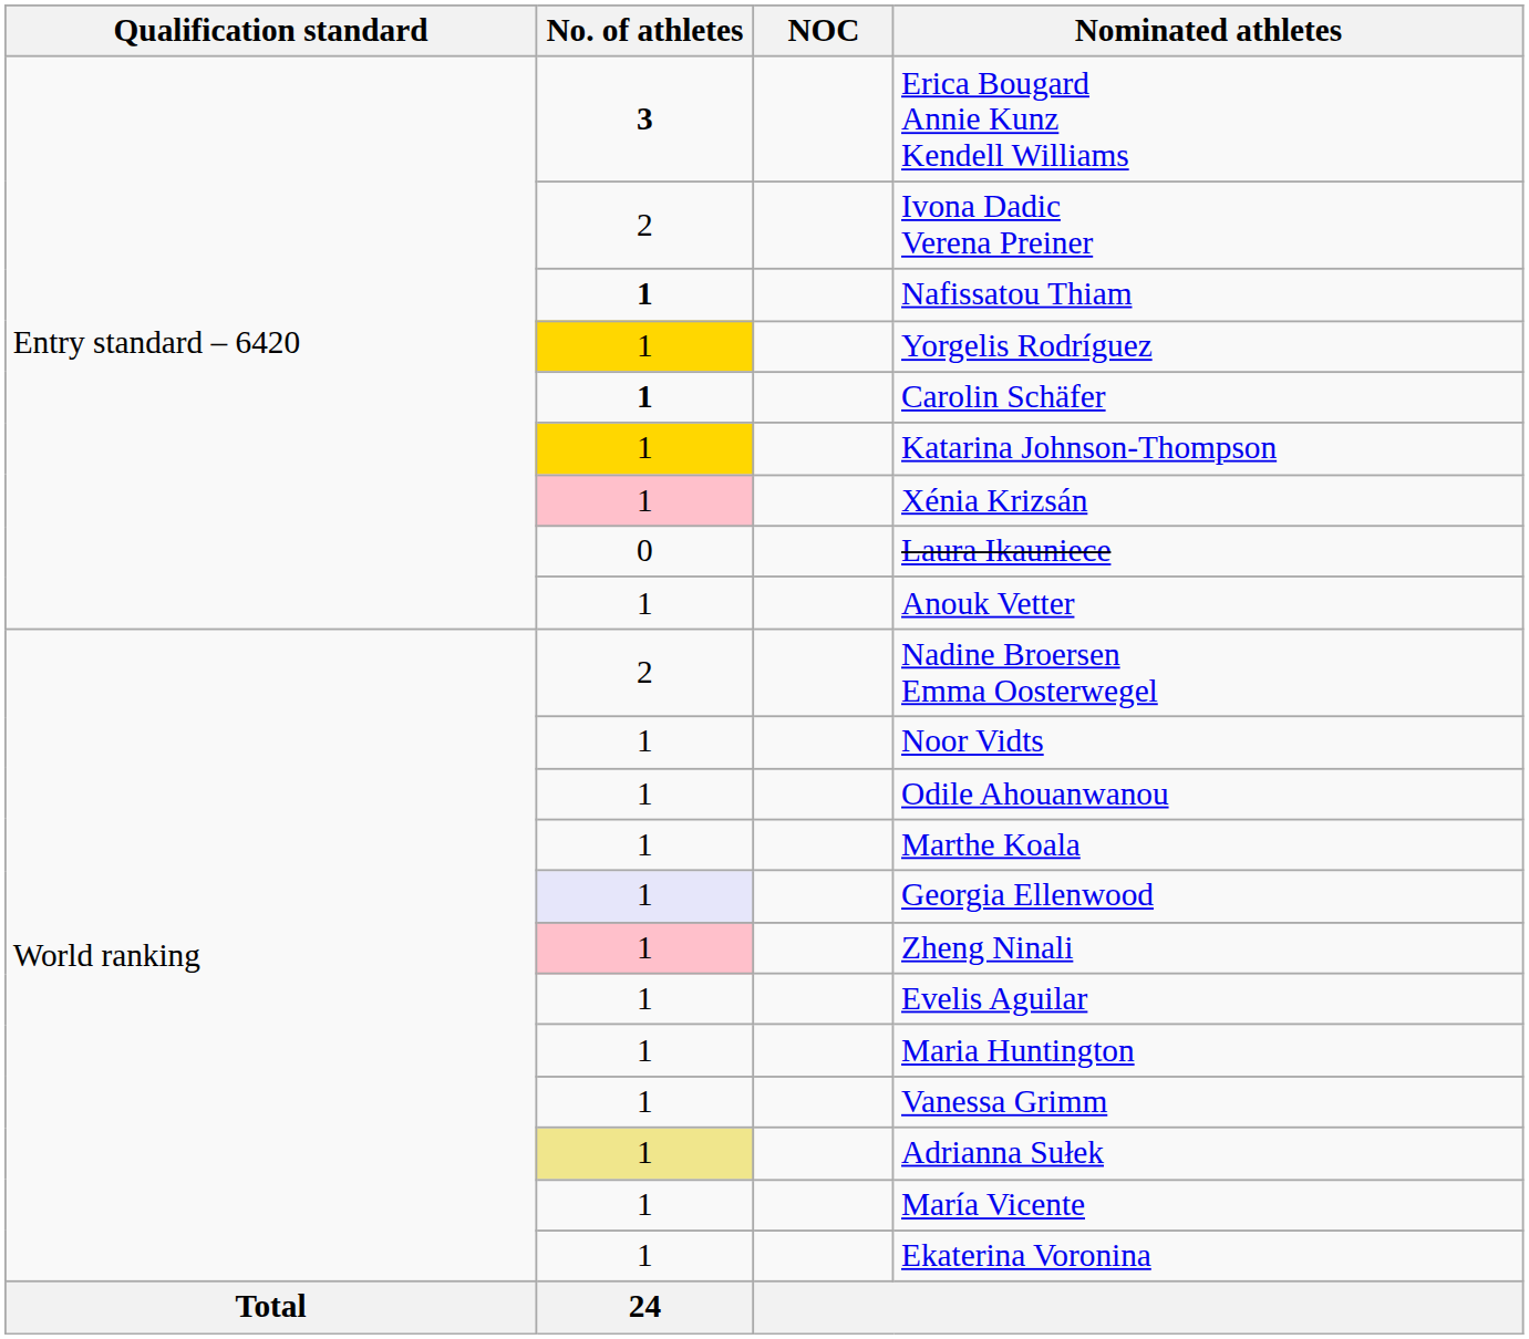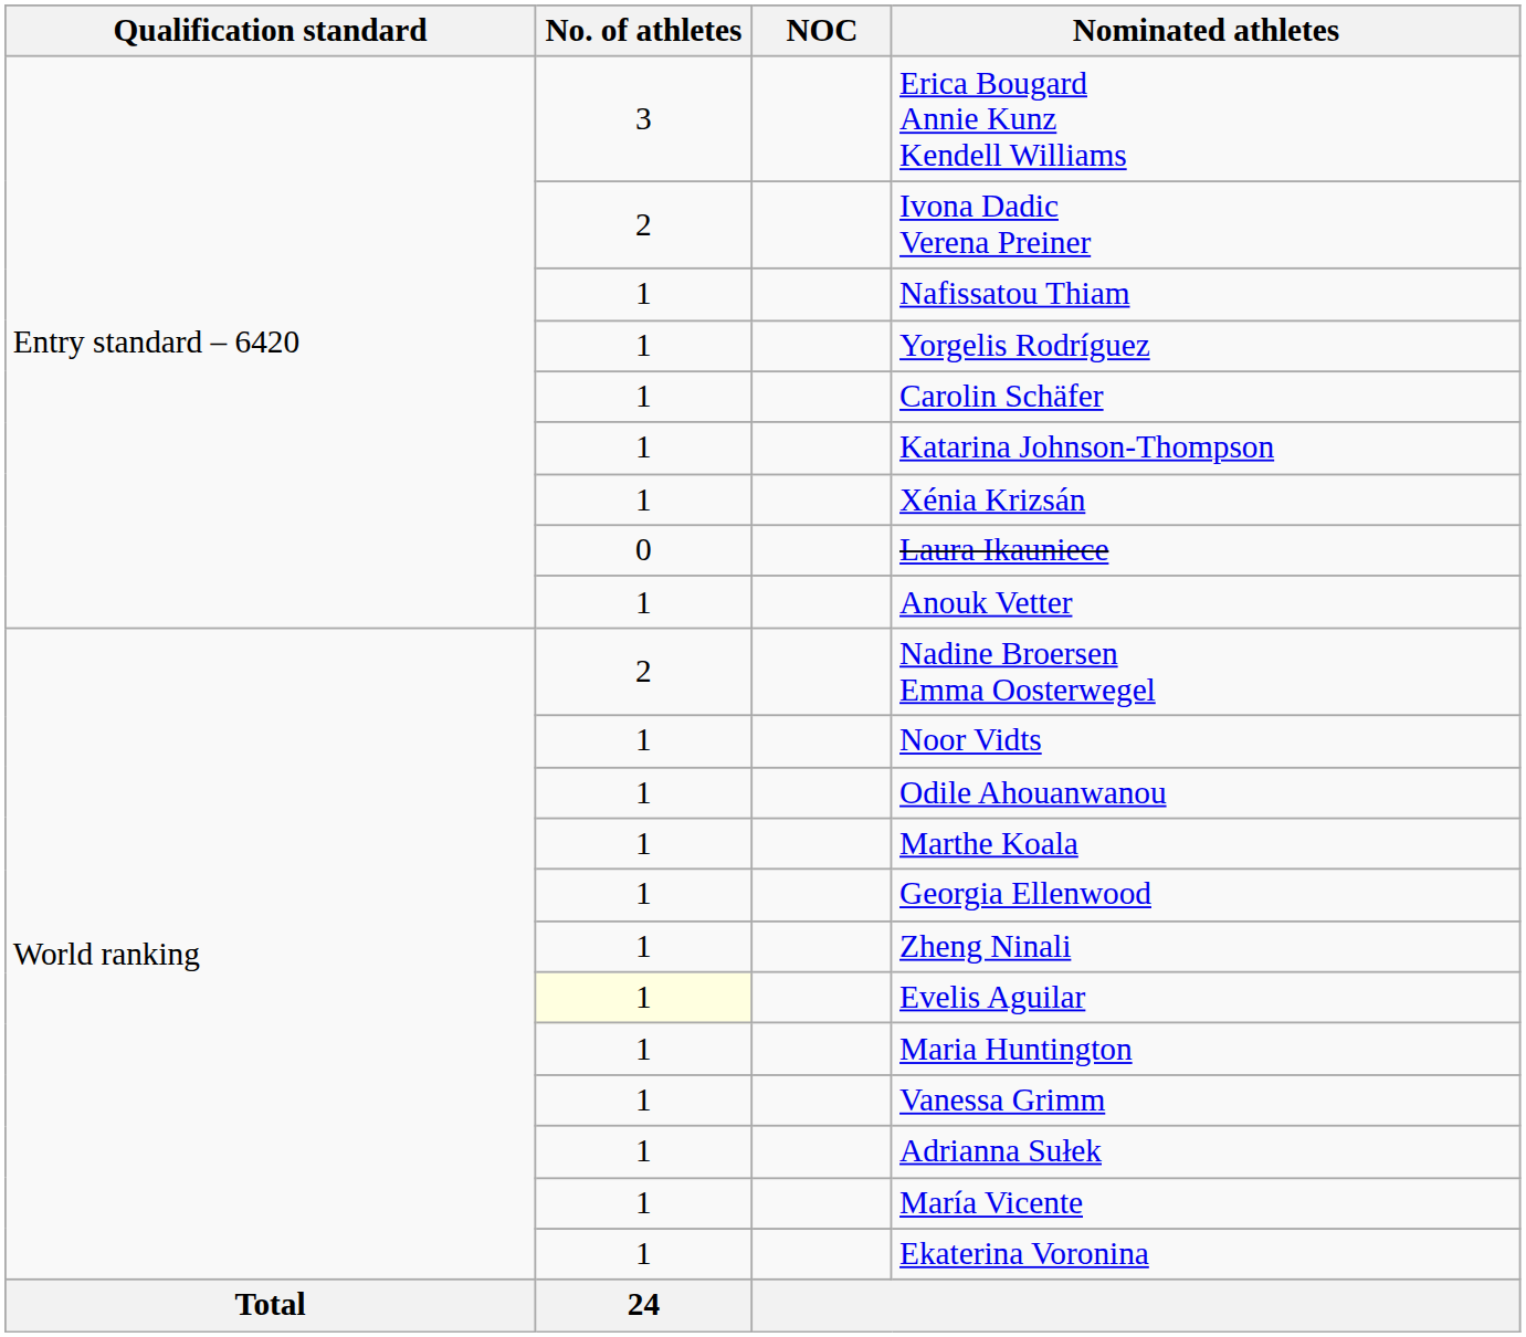Erica Bougard Annie Kunz Kendell Williams | No. of athletes: bold -> normal
Nafissatou Thiam | No. of athletes: bold -> normal
Yorgelis Rodríguez | No. of athletes: gold background -> no background
Carolin Schäfer | No. of athletes: bold -> normal
Katarina Johnson-Thompson | No. of athletes: gold background -> no background
Xénia Krizsán | No. of athletes: pink background -> no background
Georgia Ellenwood | No. of athletes: lavender background -> no background
Zheng Ninali | No. of athletes: pink background -> no background
Evelis Aguilar | No. of athletes: no background -> lightyellow background
Adrianna Sułek | No. of athletes: khaki background -> no background
